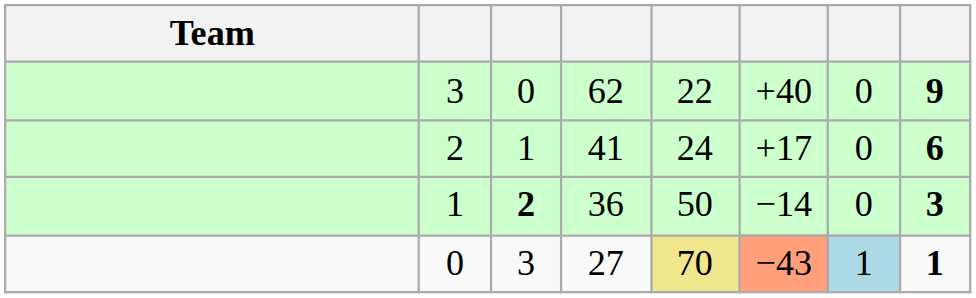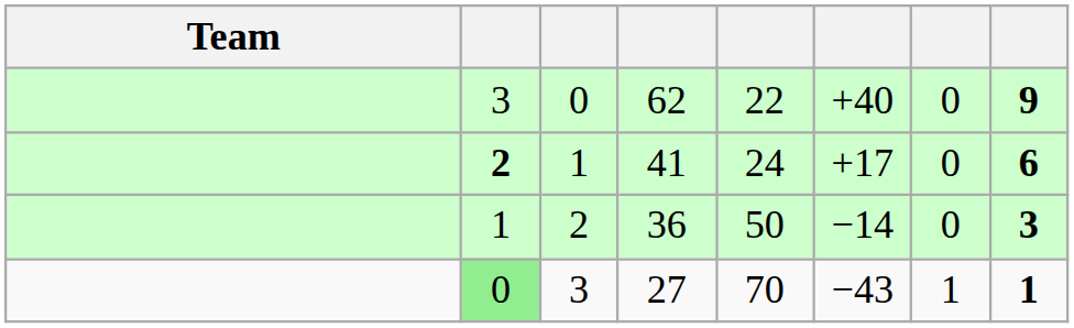row 3 | column 2: normal -> bold
row 4 | column 3: bold -> normal
row 5 | column 2: no background -> lightgreen background
row 5 | column 5: khaki background -> no background
row 5 | column 6: lightsalmon background -> no background
row 5 | column 7: lightblue background -> no background
